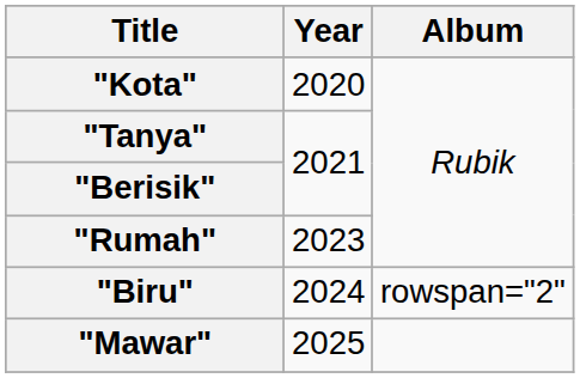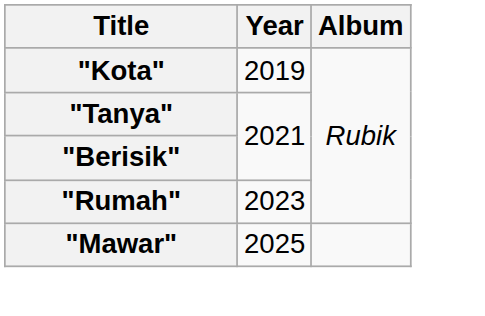"Kota" | Year: 2020 -> 2019
- row: "Biru" | 2024 | rowspan="2"
